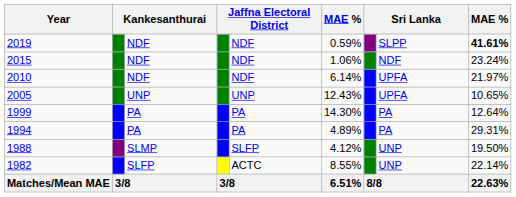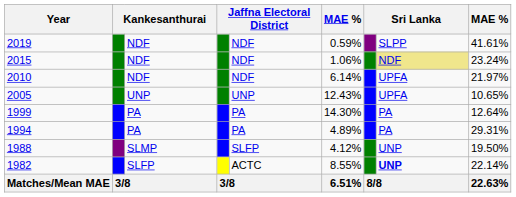2019 | column 9: bold -> normal
2015 | column 8: no background -> khaki background
1982 | column 8: normal -> bold
